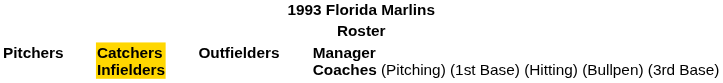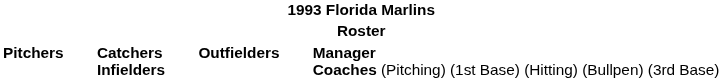Pitchers | column 2: gold background -> no background
